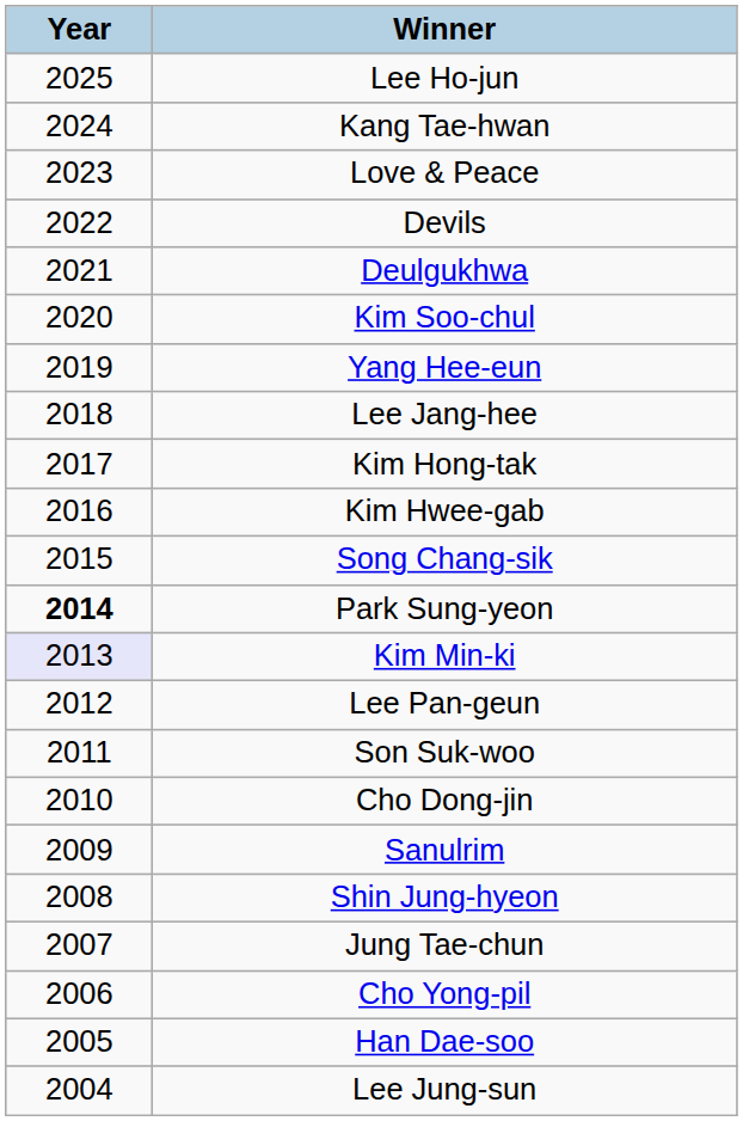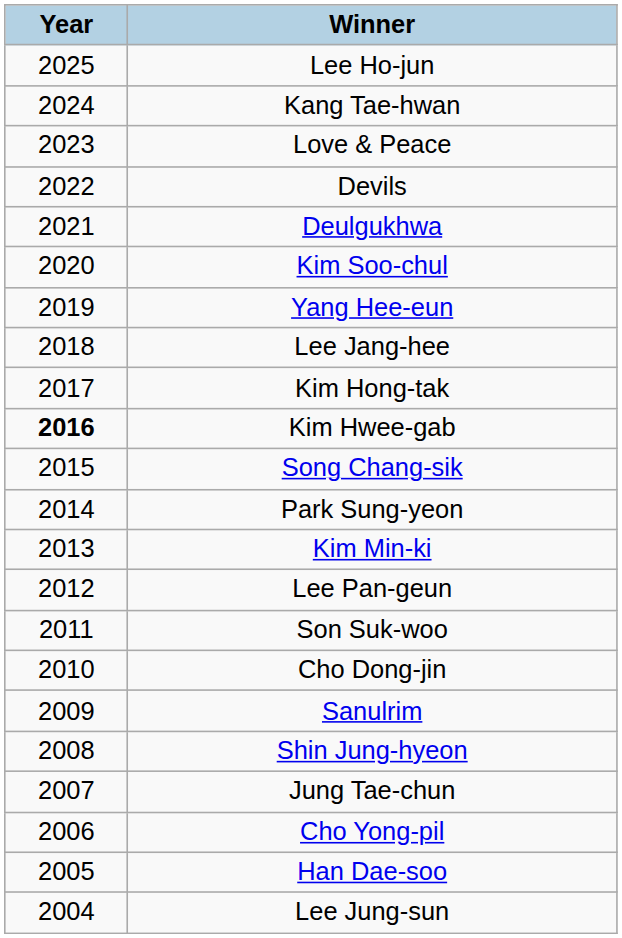Kim Hwee-gab | Year: normal -> bold
Park Sung-yeon | Year: bold -> normal
Kim Min-ki | Year: lavender background -> no background
